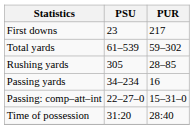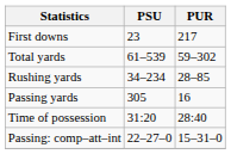Rushing yards | PSU: 305 -> 34–234
Passing yards | PSU: 34–234 -> 305
rows swapped: Passing: comp–att–int <-> Time of possession
